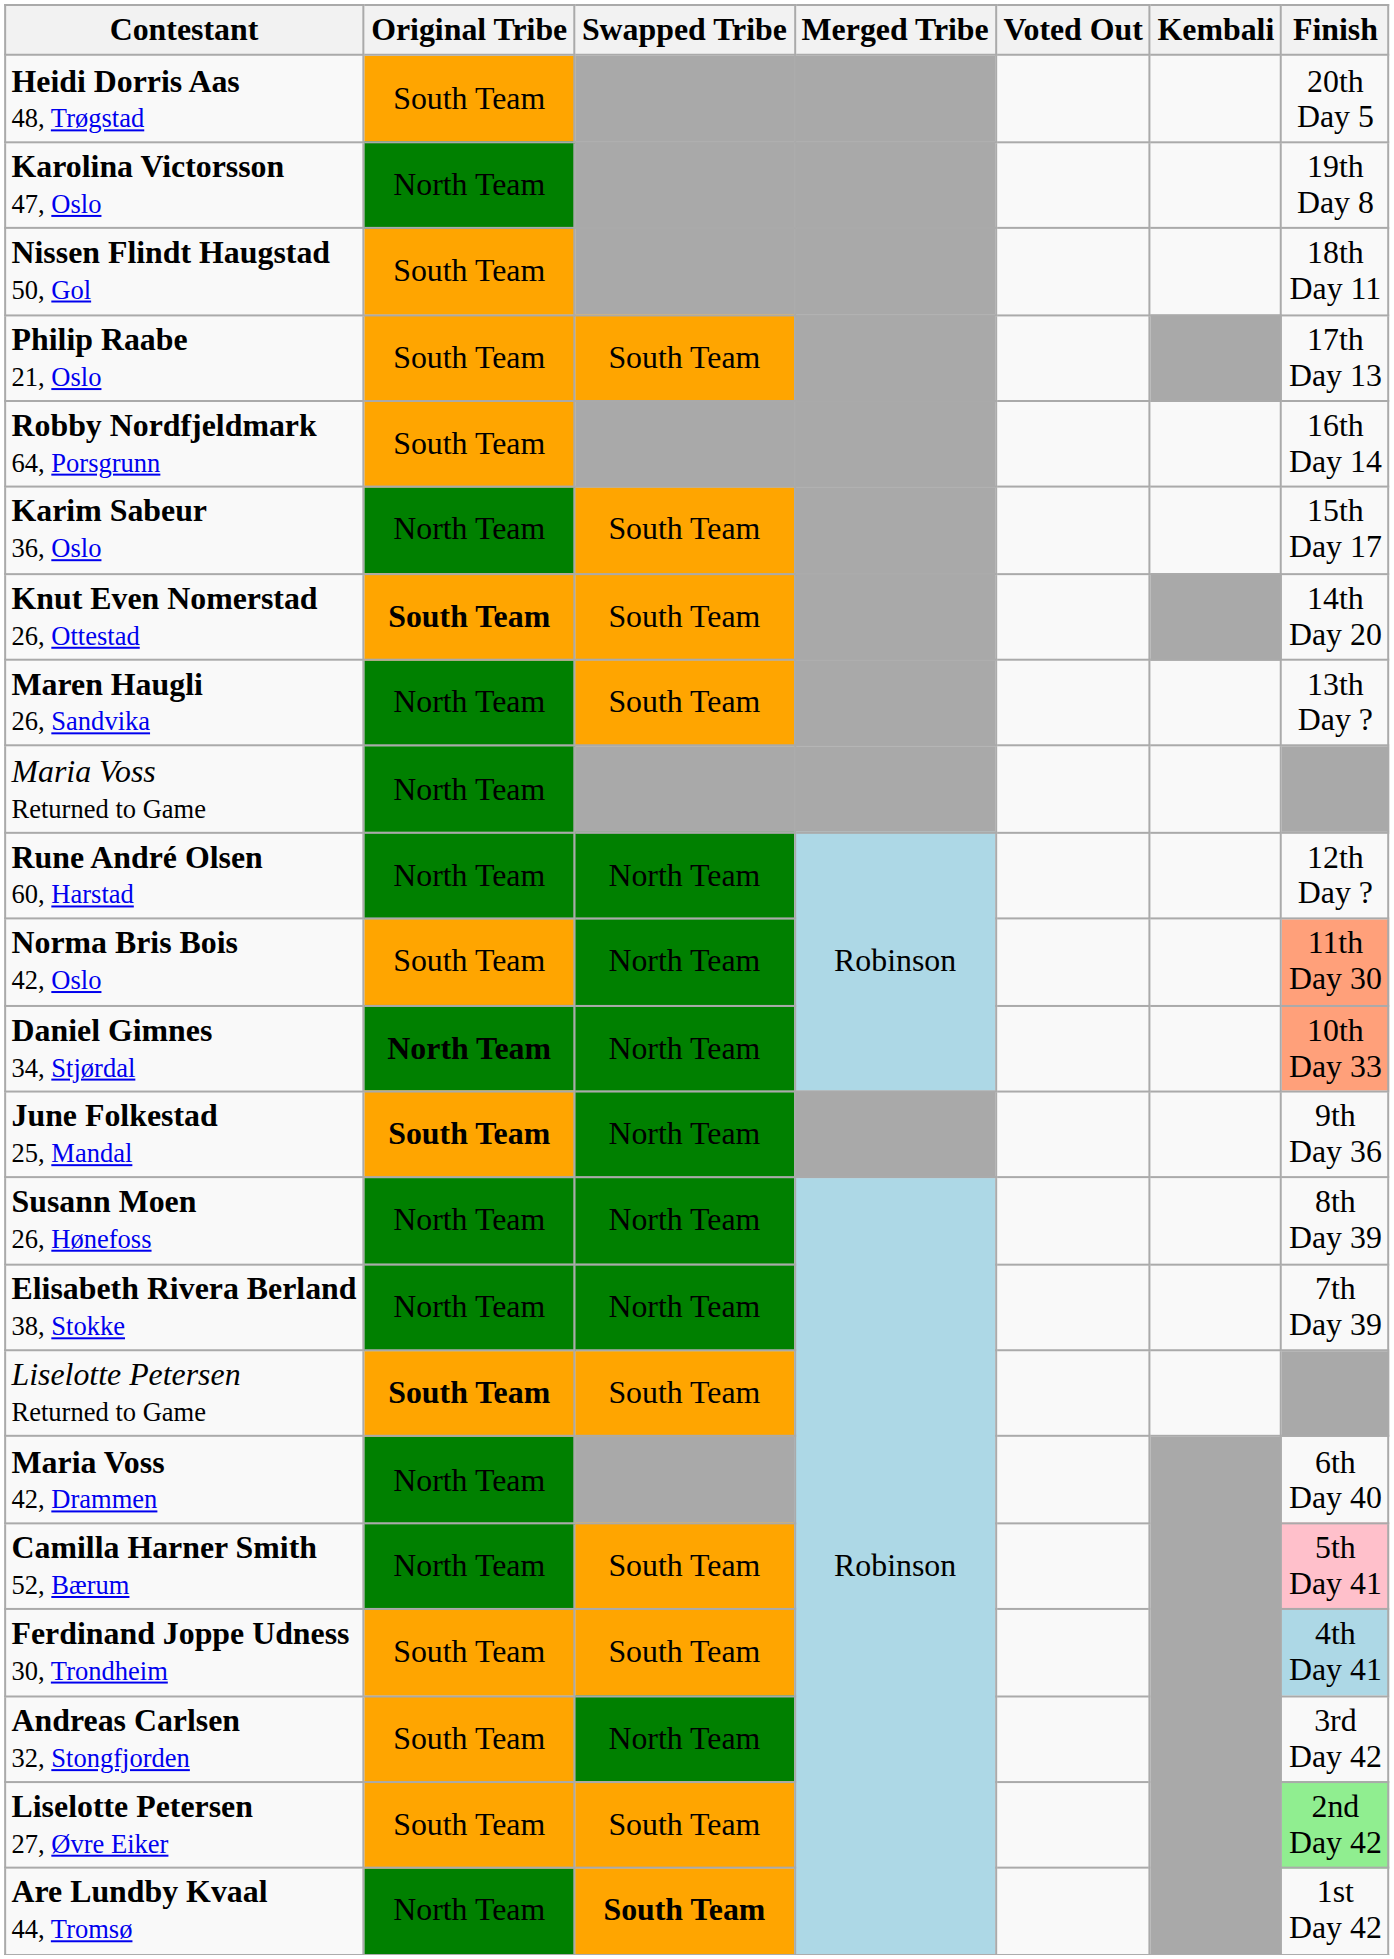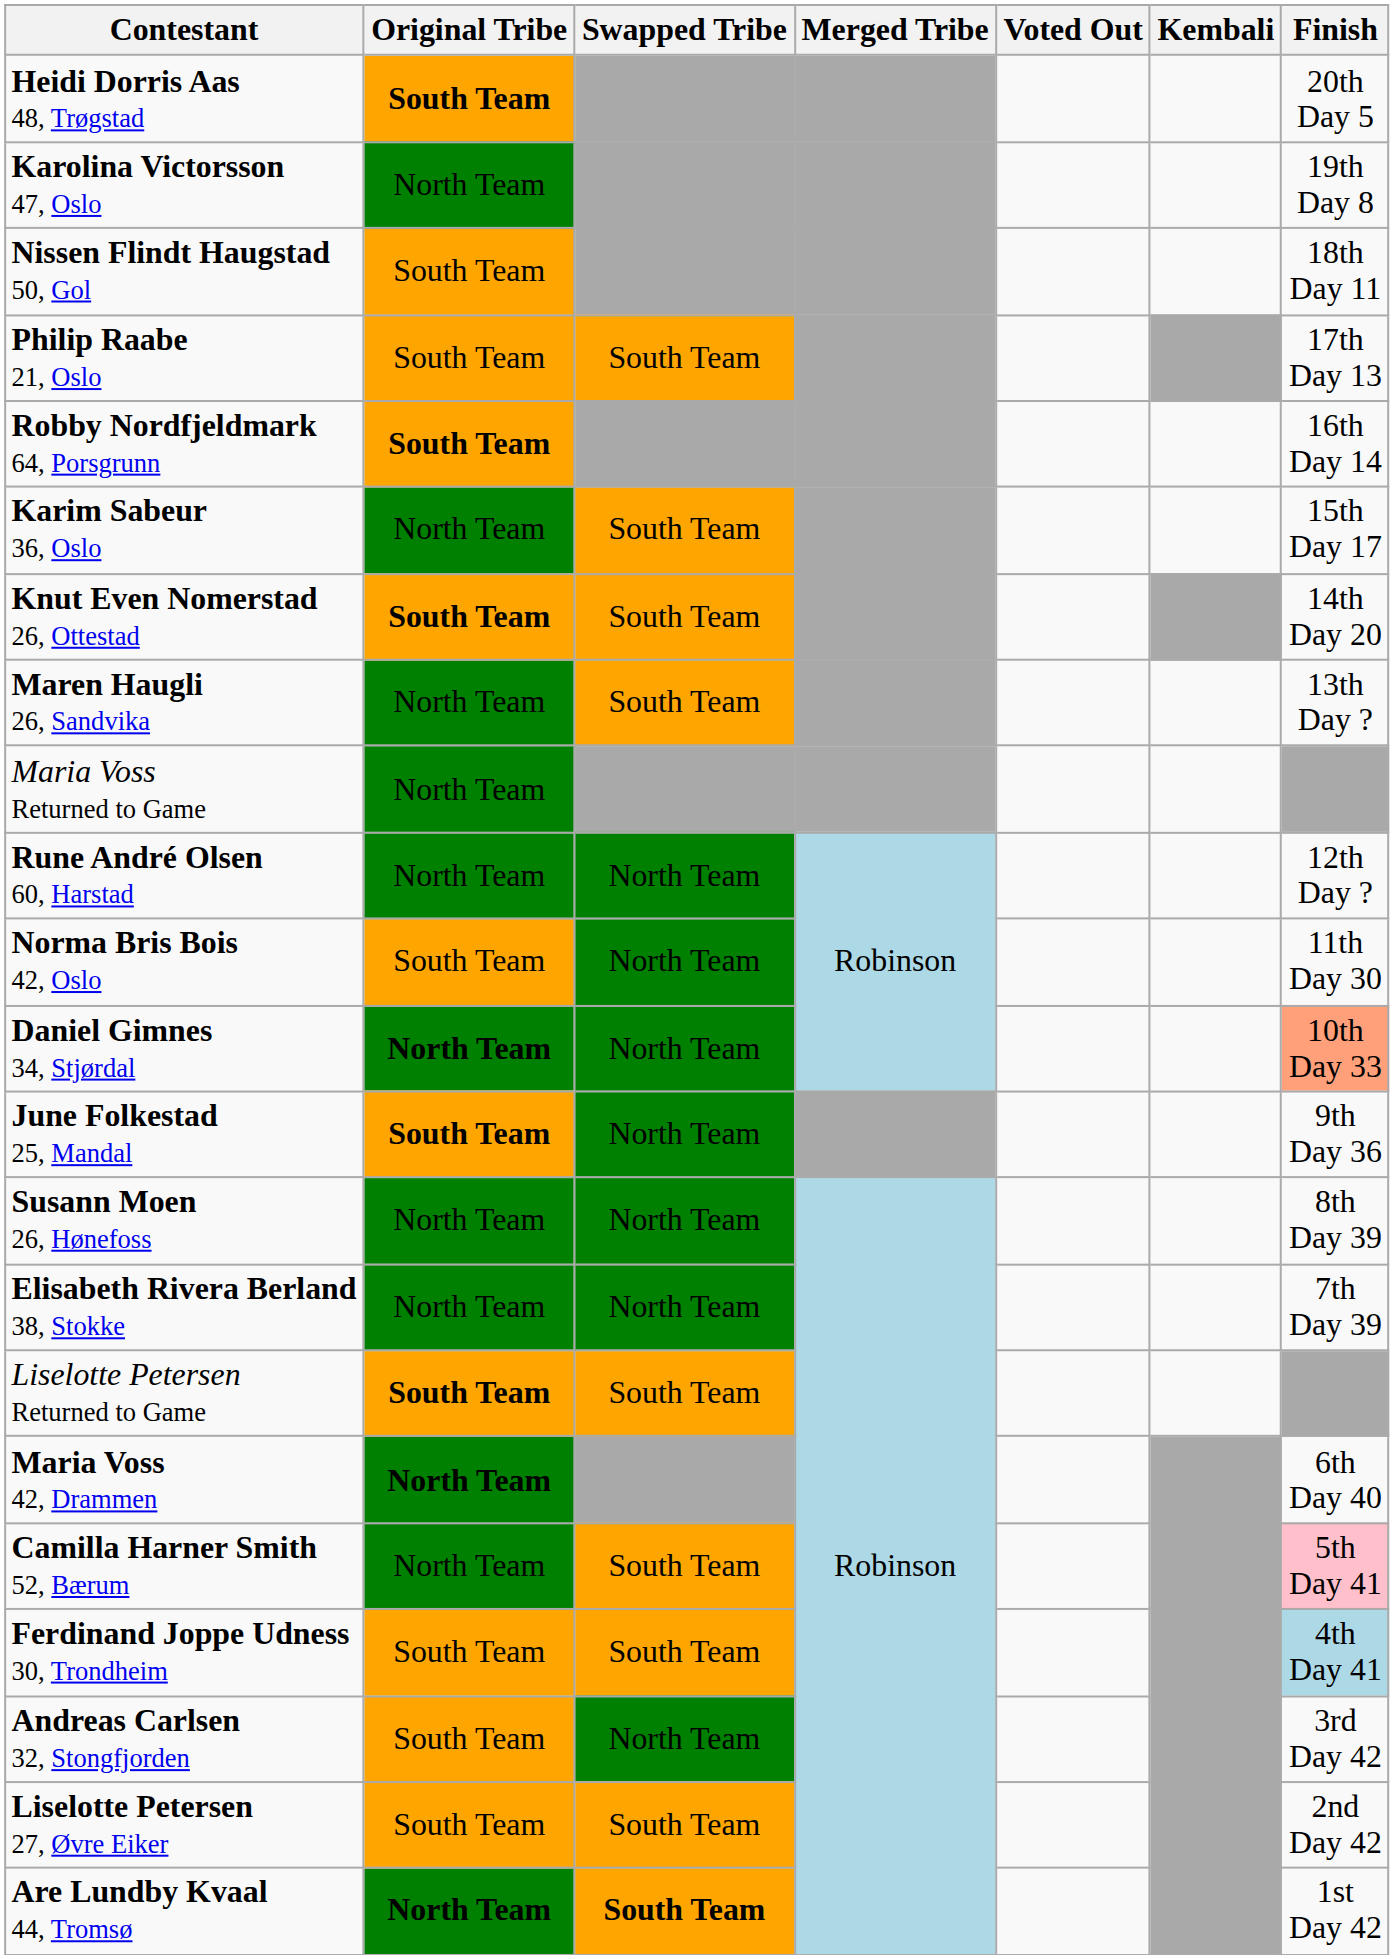Heidi Dorris Aas 48, Trøgstad | Original Tribe: normal -> bold
Robby Nordfjeldmark 64, Porsgrunn | Original Tribe: normal -> bold
Norma Bris Bois 42, Oslo | Finish: lightsalmon background -> no background
Maria Voss 42, Drammen | Original Tribe: normal -> bold
Liselotte Petersen 27, Øvre Eiker | Finish: lightgreen background -> no background
Are Lundby Kvaal 44, Tromsø | Original Tribe: normal -> bold
